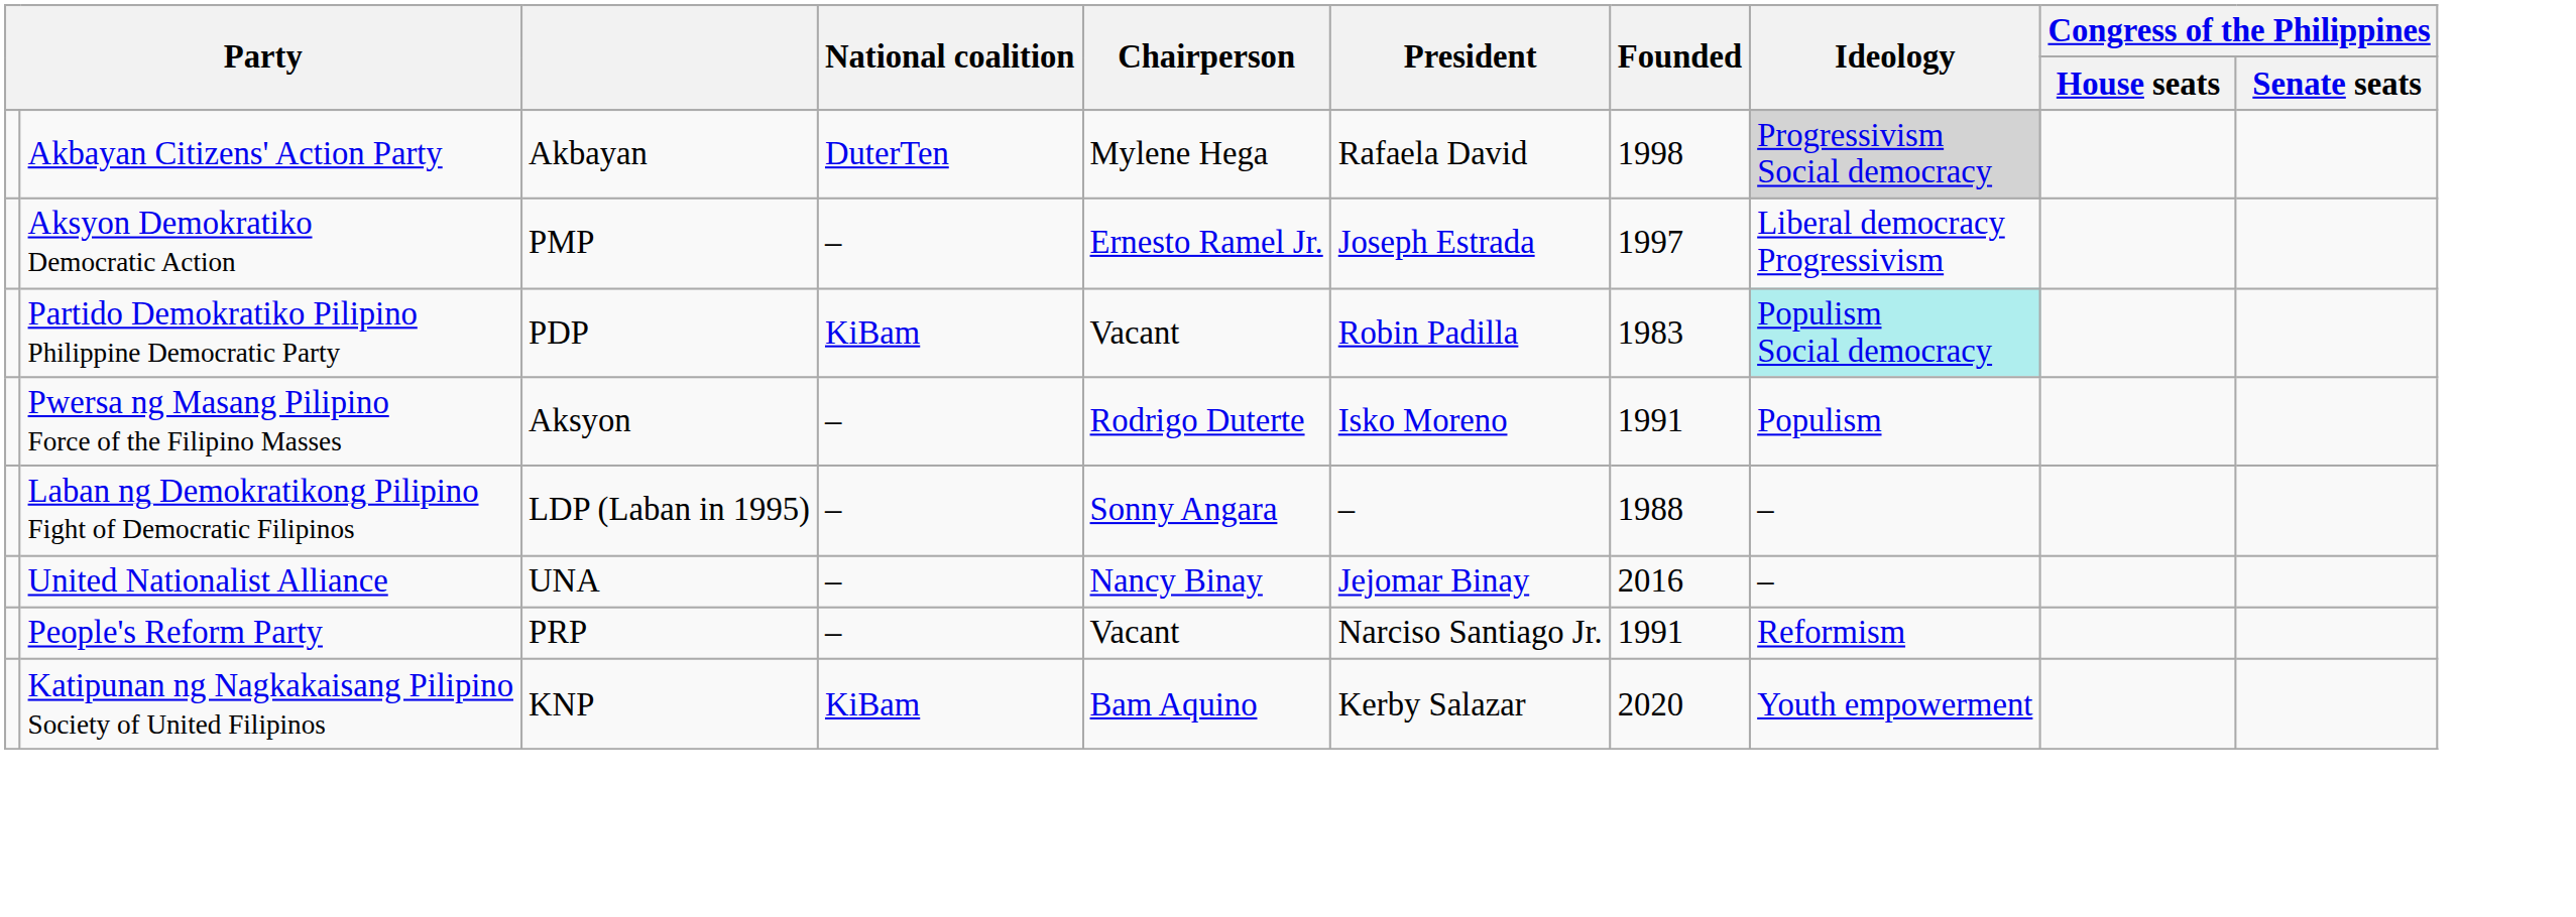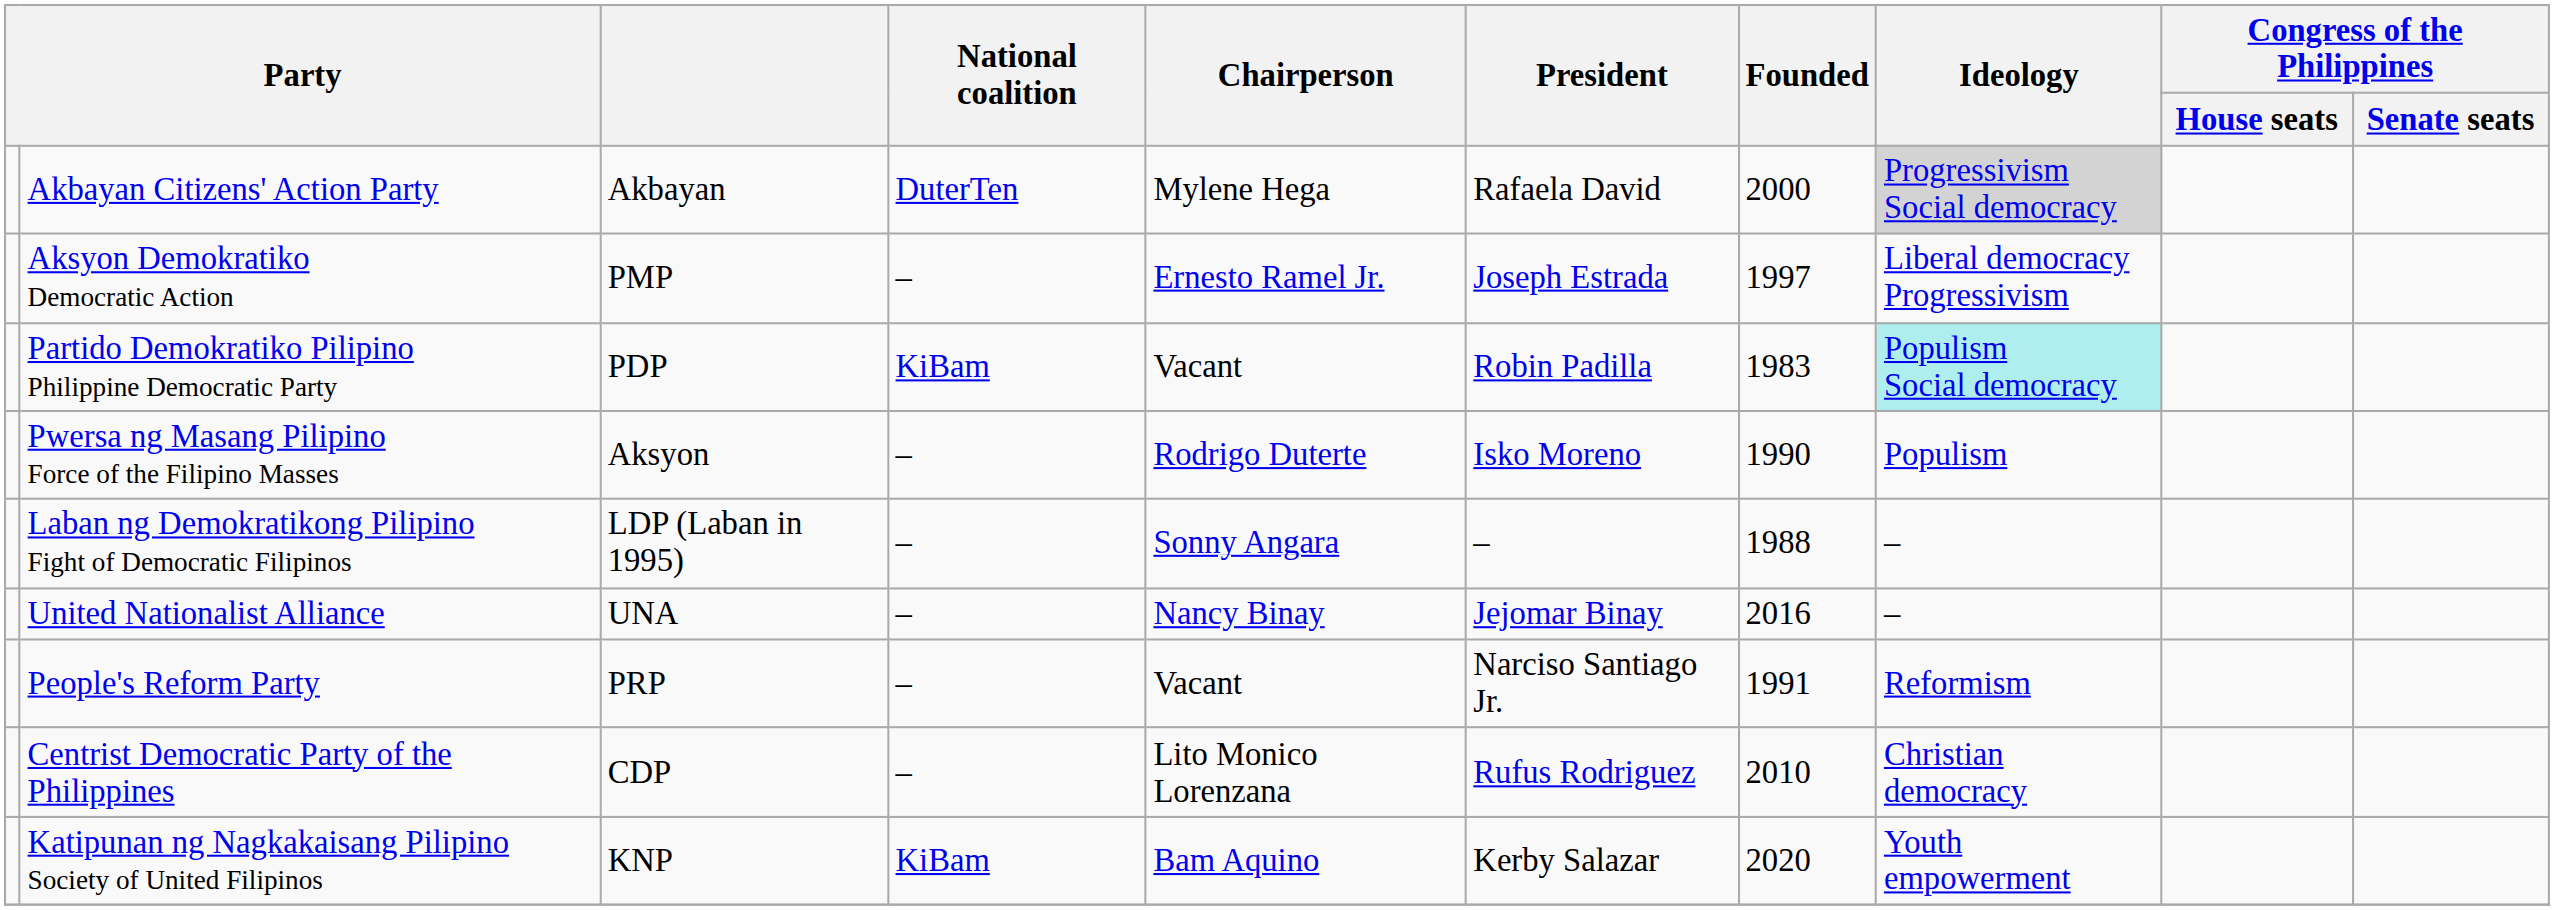Akbayan Citizens' Action Party | Founded: 1998 -> 2000
Pwersa ng Masang Pilipino Force of the Filipino Masses | Founded: 1991 -> 1990
+ row: Centrist Democratic Party of the Philippines | CDP | – | Lito Monico Lorenzana | Rufus Rodriguez | 2010 | Christian democracy
